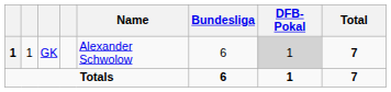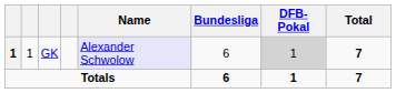row 2 | Name: no background -> lavender background
